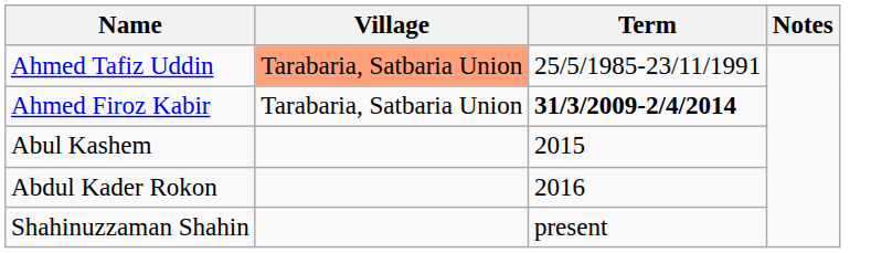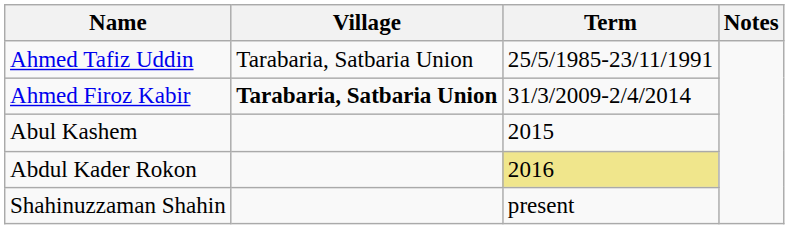Ahmed Tafiz Uddin | Village: lightsalmon background -> no background
Ahmed Firoz Kabir | Village: normal -> bold
Ahmed Firoz Kabir | Term: bold -> normal
Abdul Kader Rokon | Term: no background -> khaki background
